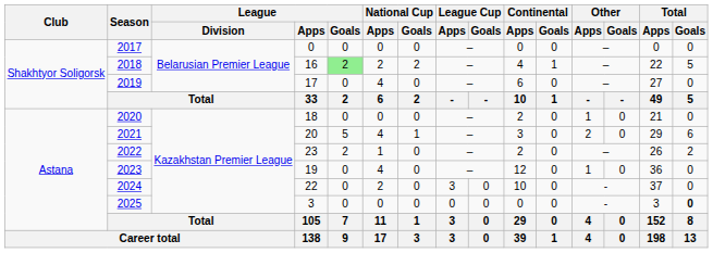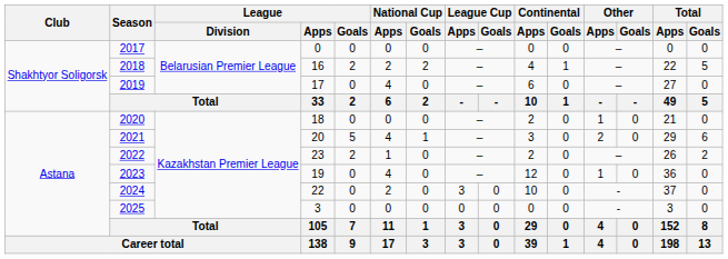2018 | League / Goals: lightgreen background -> no background
2025 | Total / Goals: bold -> normal
